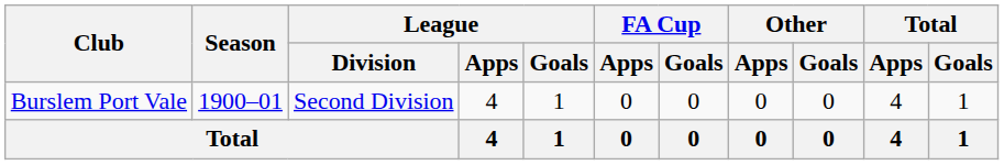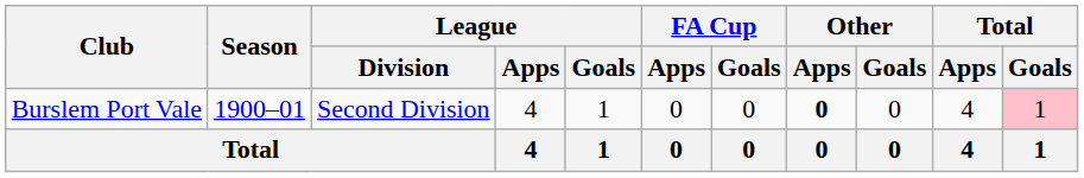Burslem Port Vale | Other / Apps: normal -> bold
Burslem Port Vale | Total / Goals: no background -> pink background
